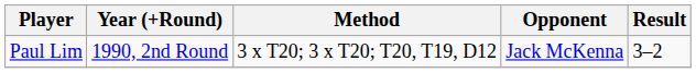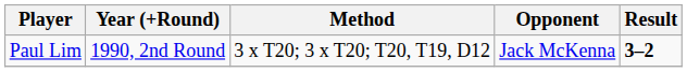Paul Lim | Result: normal -> bold
